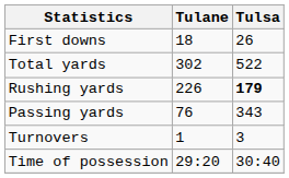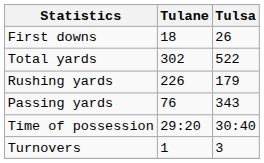Rushing yards | Tulsa: bold -> normal
rows swapped: Turnovers <-> Time of possession
